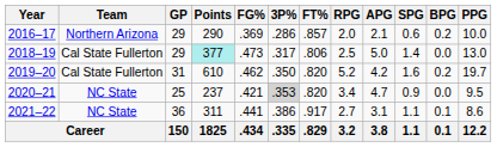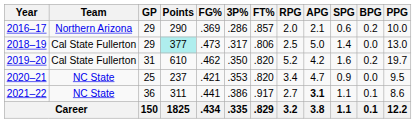2020–21 | 3P%: lightgrey background -> no background
2021–22 | APG: normal -> bold
